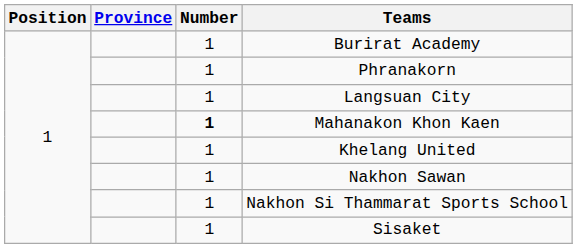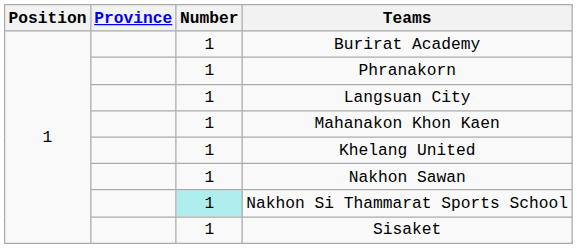Mahanakon Khon Kaen | Number: bold -> normal
Nakhon Si Thammarat Sports School | Number: no background -> paleturquoise background
